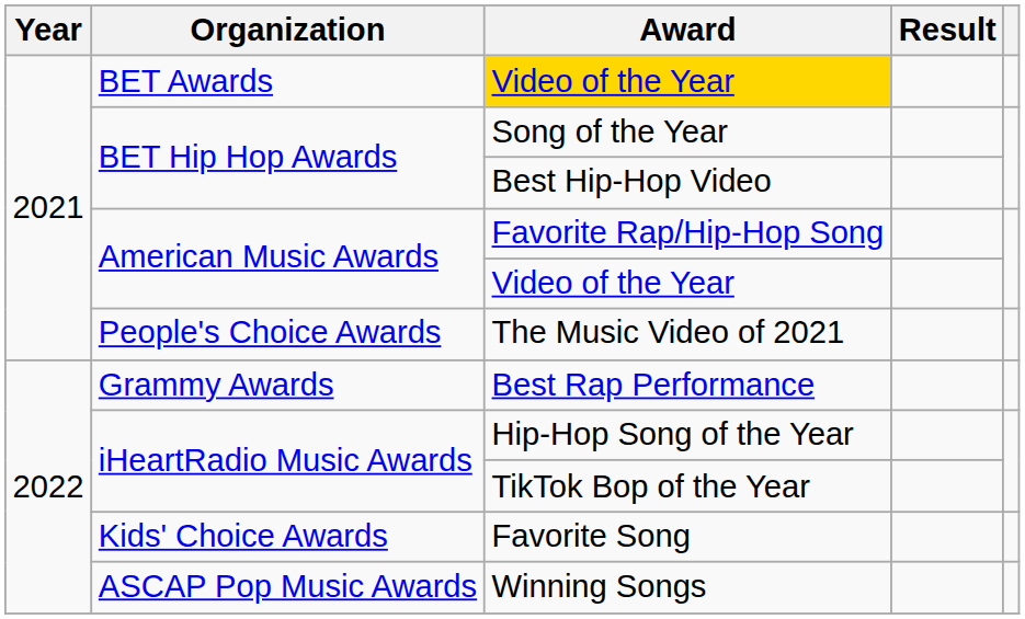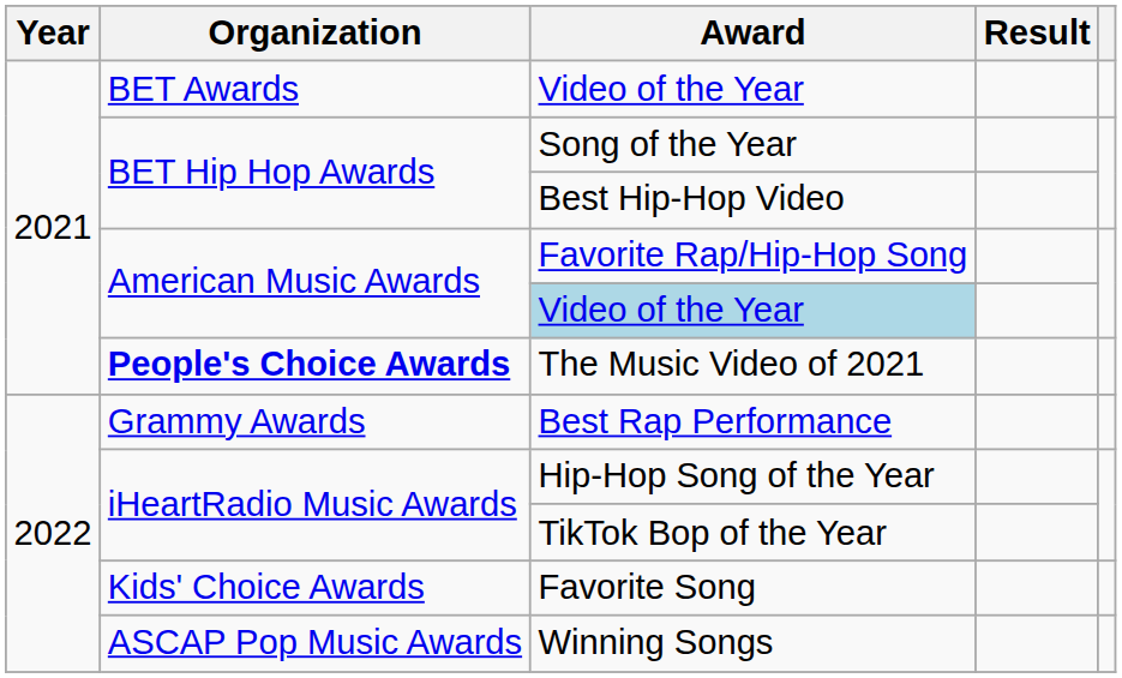BET Awards / Video of the Year | Award: gold background -> no background
American Music Awards / Video of the Year | Award: no background -> lightblue background
The Music Video of 2021 | Organization: normal -> bold
